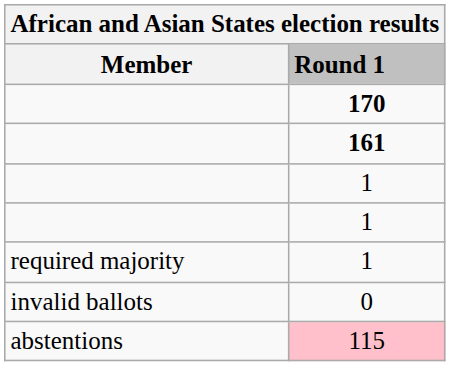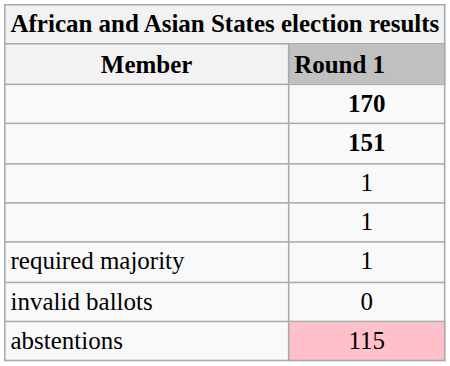row 4 | Round 1: 161 -> 151
